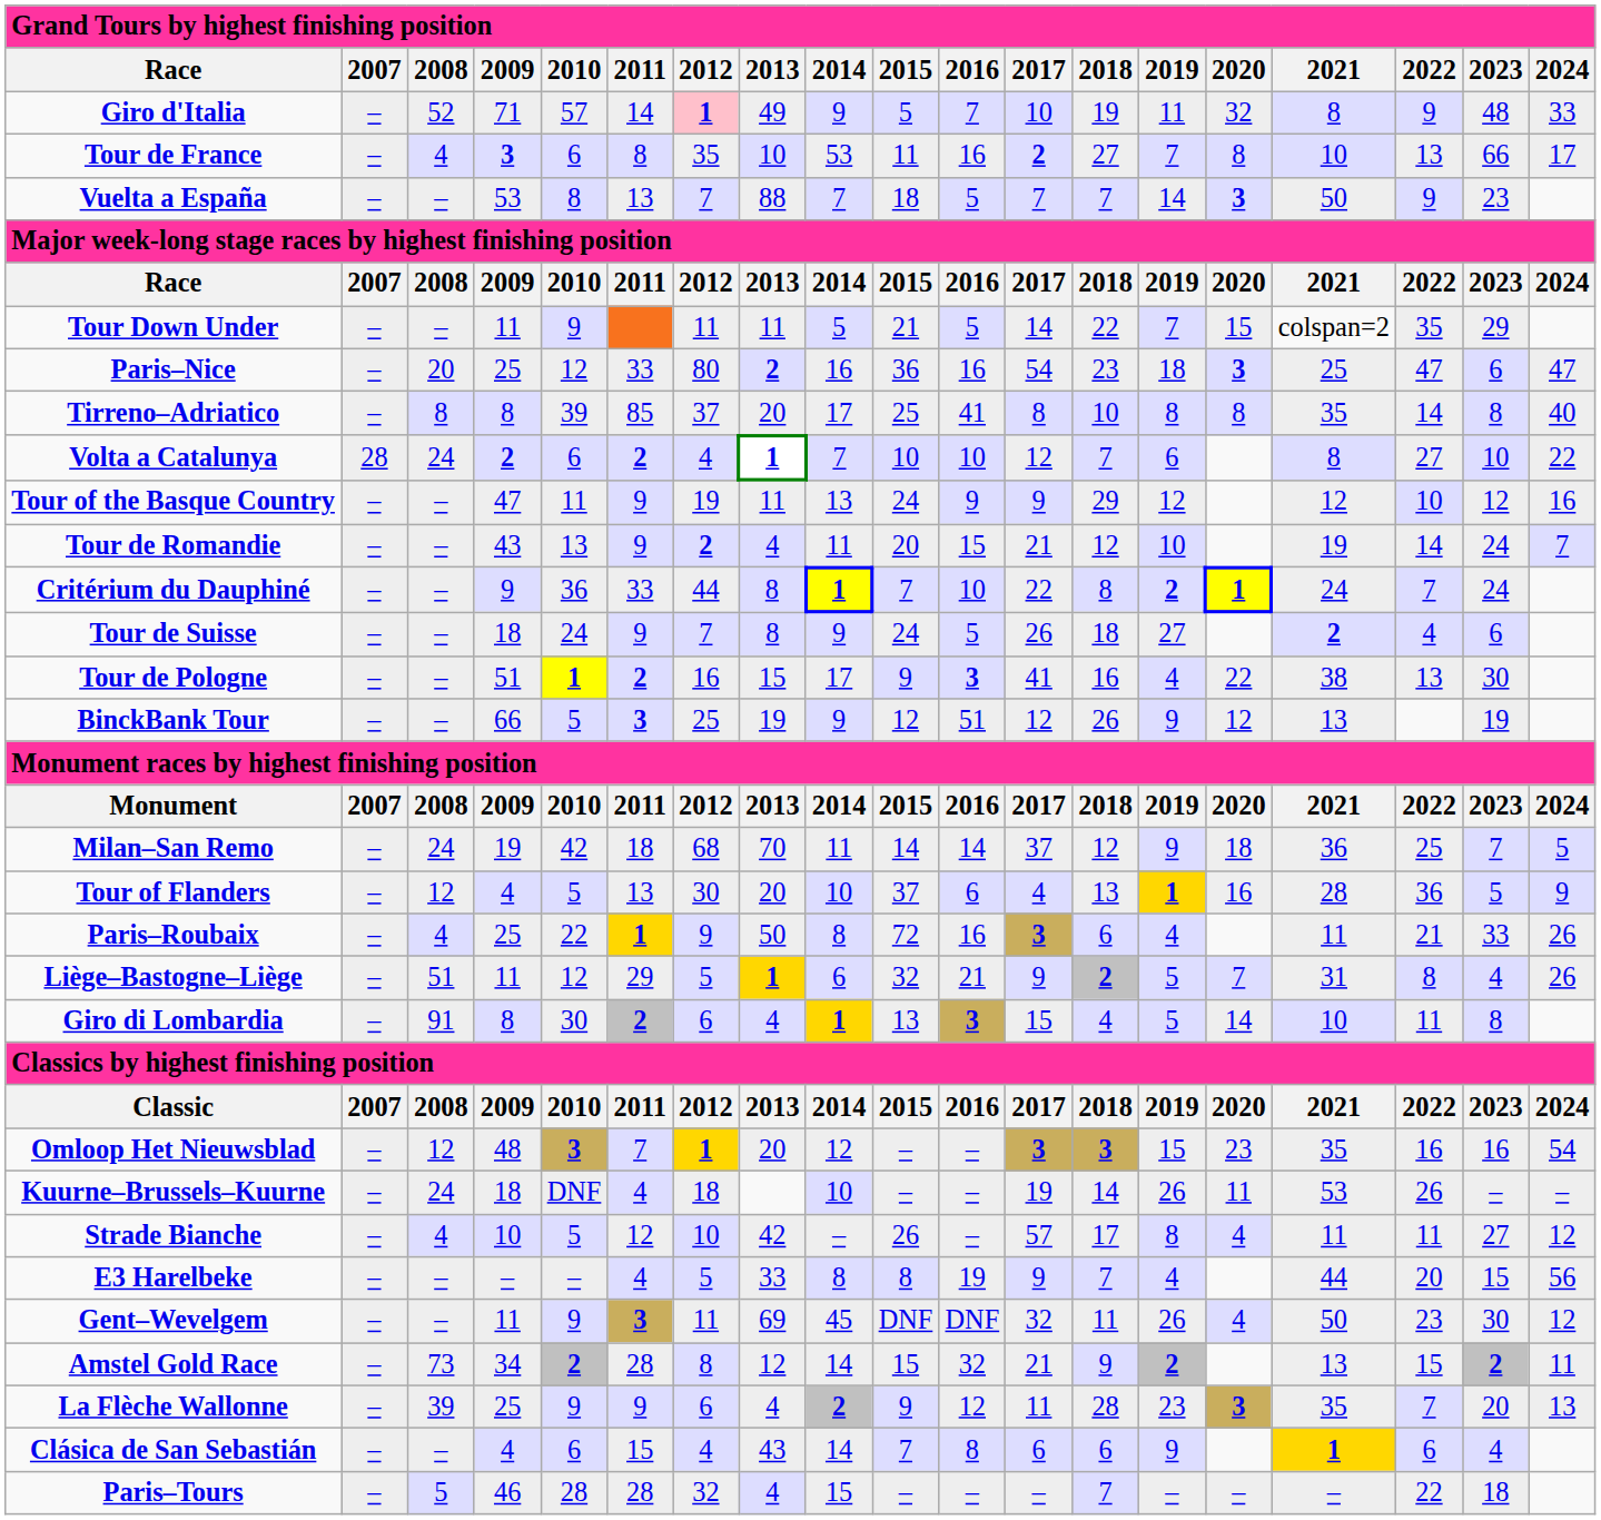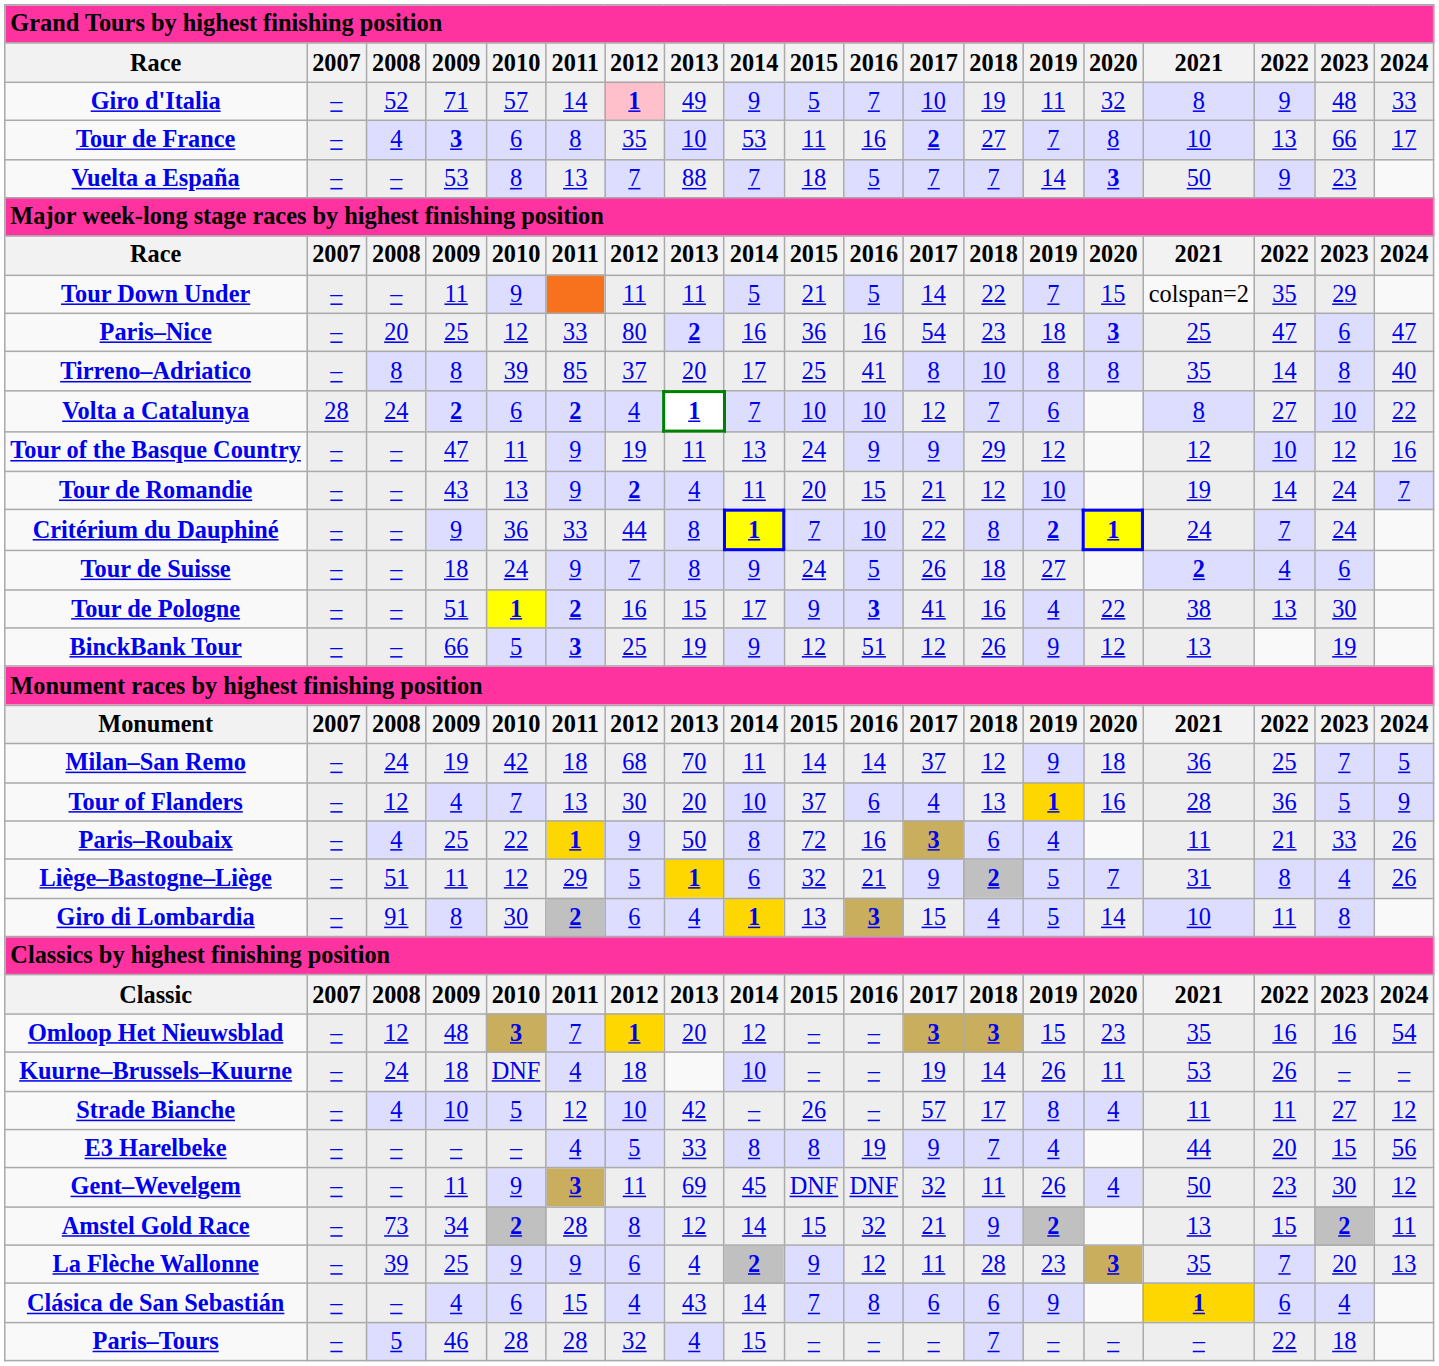Tour of Flanders | 2010: 5 -> 7
